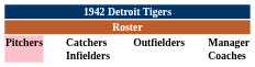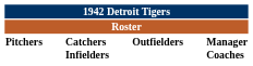Pitchers | column 1: pink background -> no background
